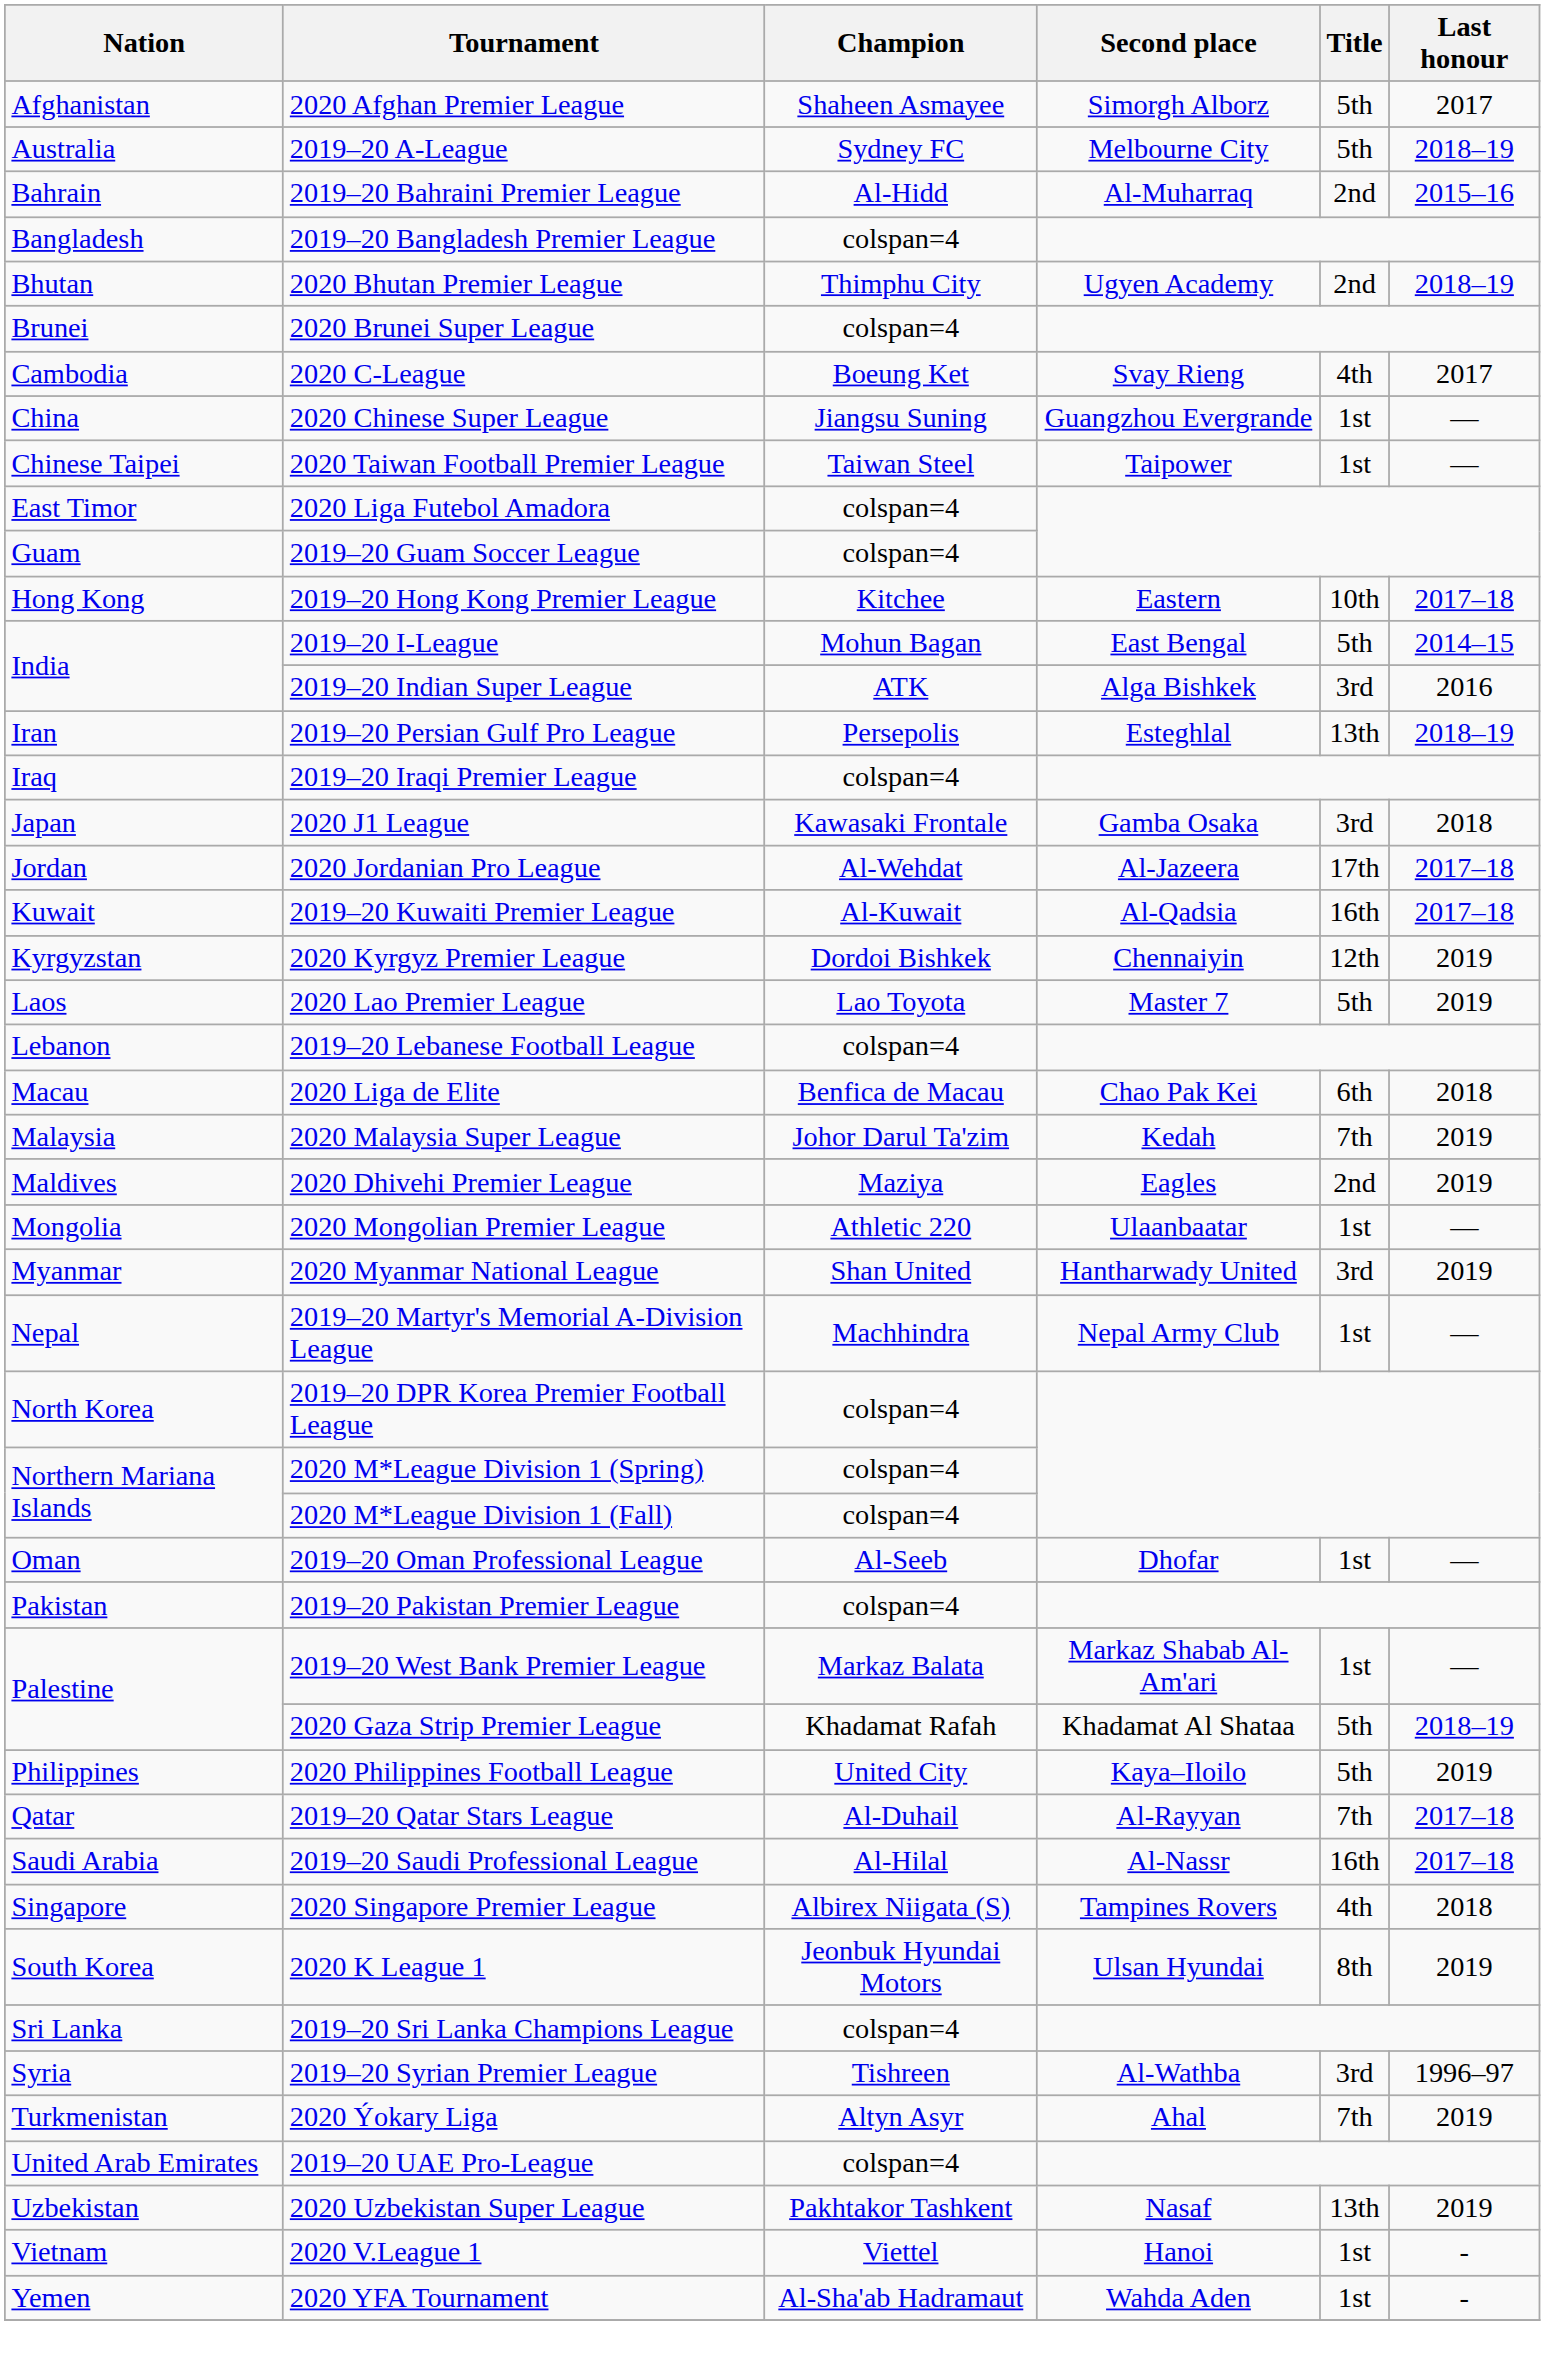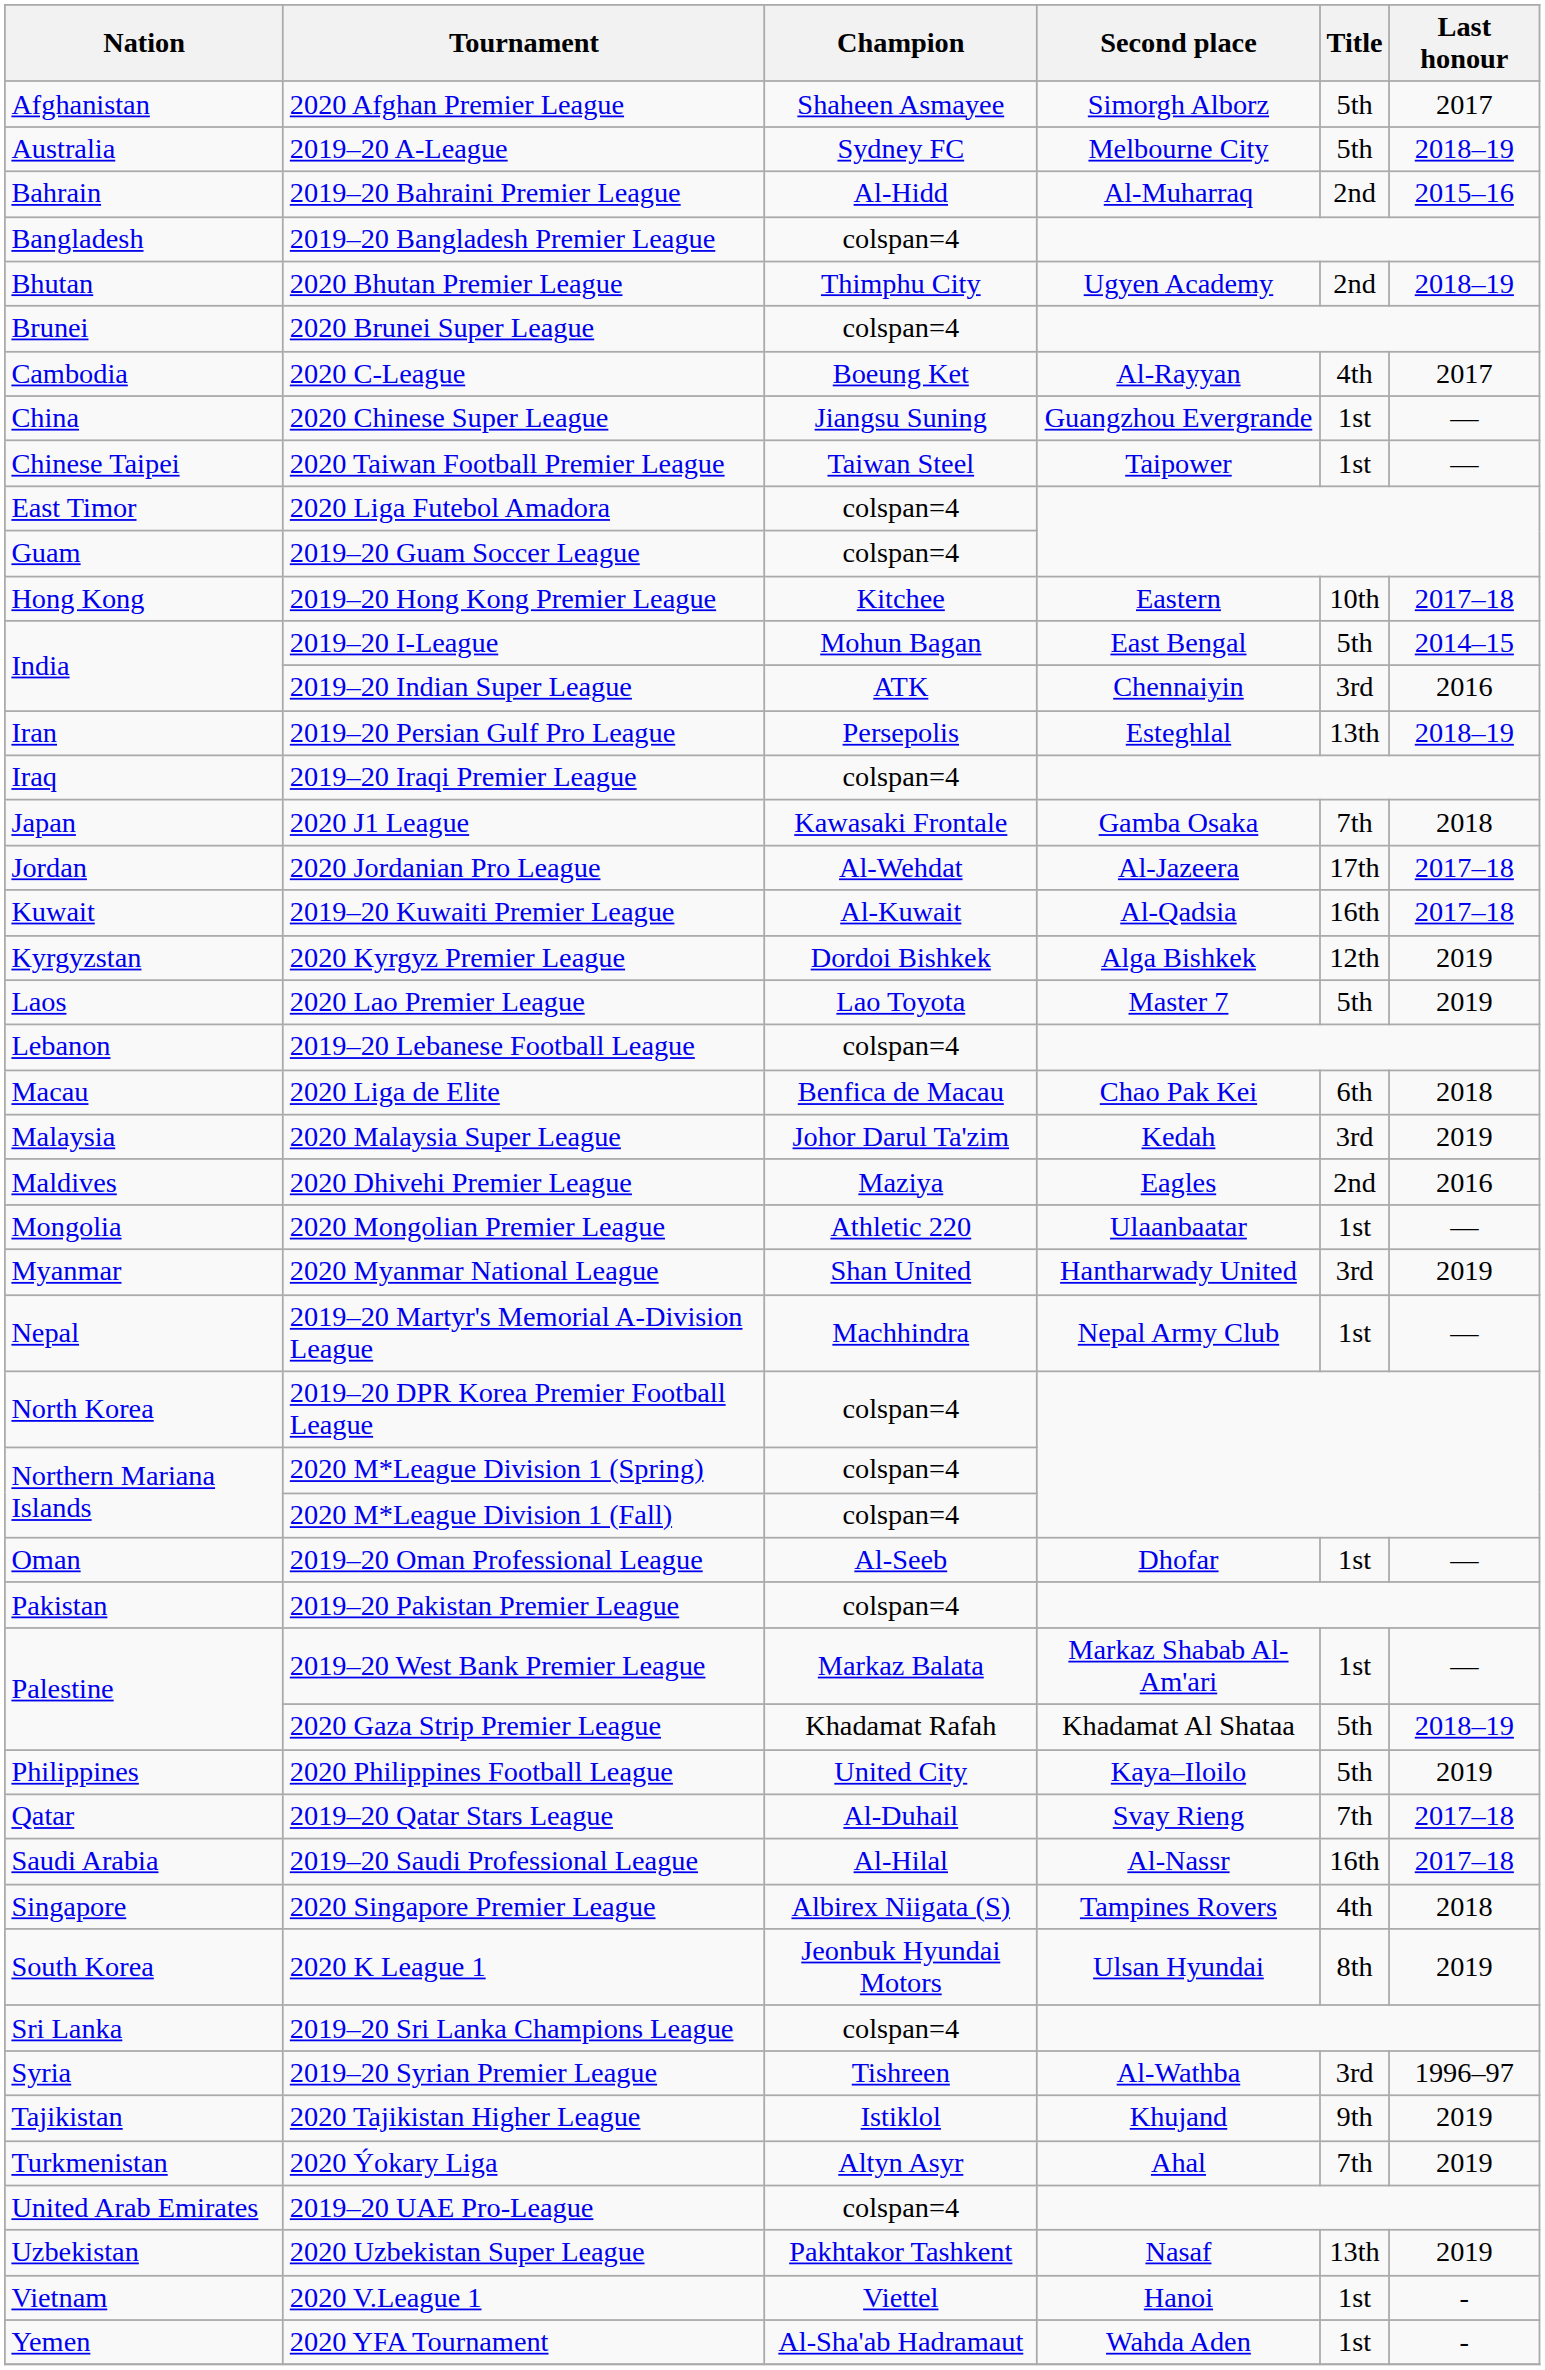2020 C-League | Second place: Svay Rieng -> Al-Rayyan
2019–20 Indian Super League | Second place: Alga Bishkek -> Chennaiyin
2020 J1 League | Title: 3rd -> 7th
2020 Kyrgyz Premier League | Second place: Chennaiyin -> Alga Bishkek
2020 Malaysia Super League | Title: 7th -> 3rd
2020 Dhivehi Premier League | Last honour: 2019 -> 2016
2019–20 Qatar Stars League | Second place: Al-Rayyan -> Svay Rieng
+ row: Tajikistan | 2020 Tajikistan Higher League | Istiklol | Khujand | 9th | 2019
